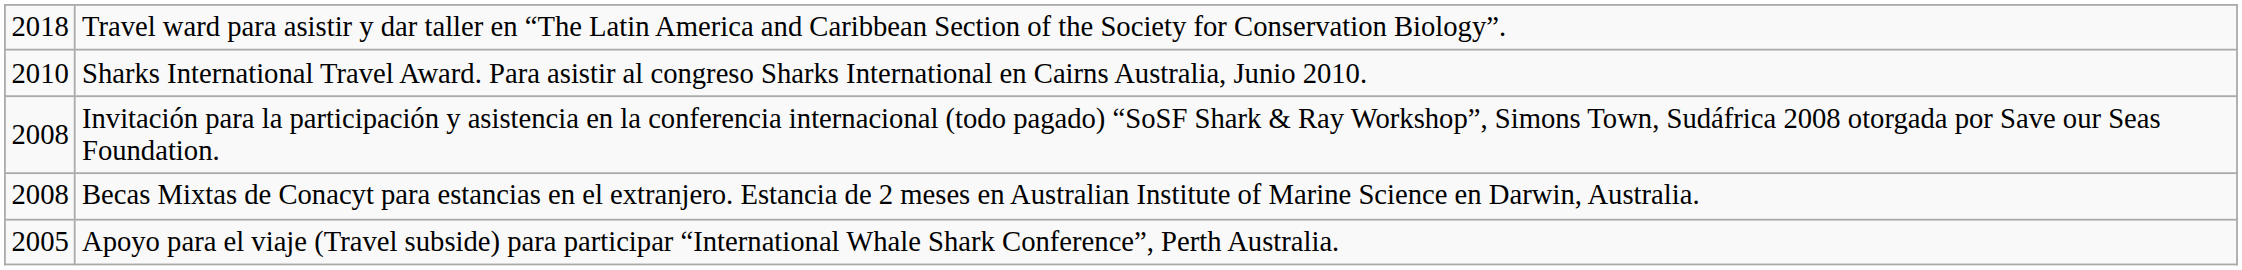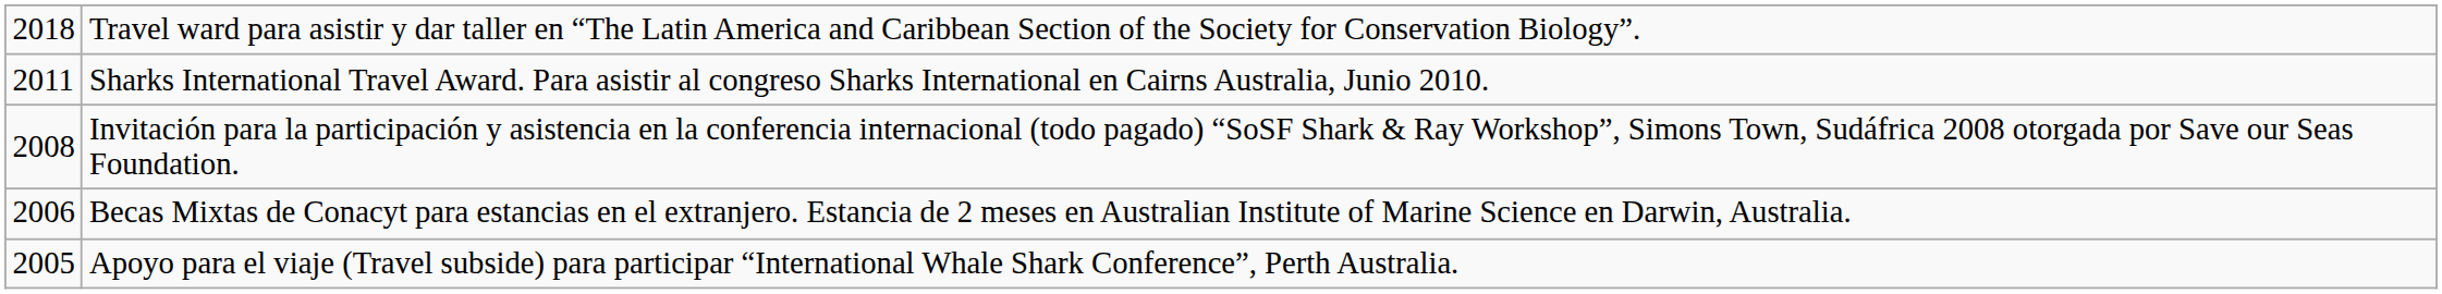row 2 | column 1: 2010 -> 2011
row 4 | column 1: 2008 -> 2006
